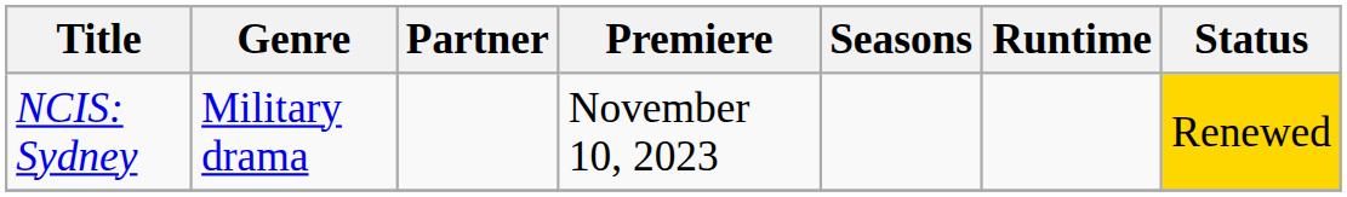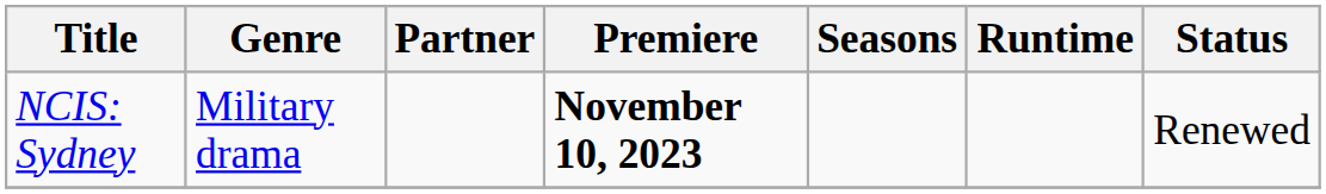NCIS: Sydney | Premiere: normal -> bold
NCIS: Sydney | Status: gold background -> no background
